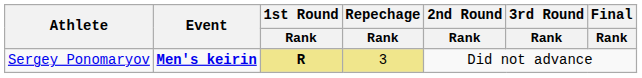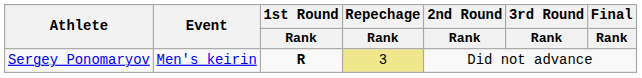Sergey Ponomaryov | Event: bold -> normal
Sergey Ponomaryov | 1st Round / Rank: khaki background -> no background
